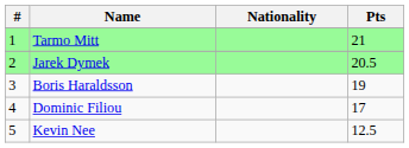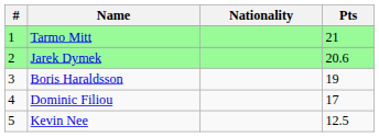Jarek Dymek | Pts: 20.5 -> 20.6
